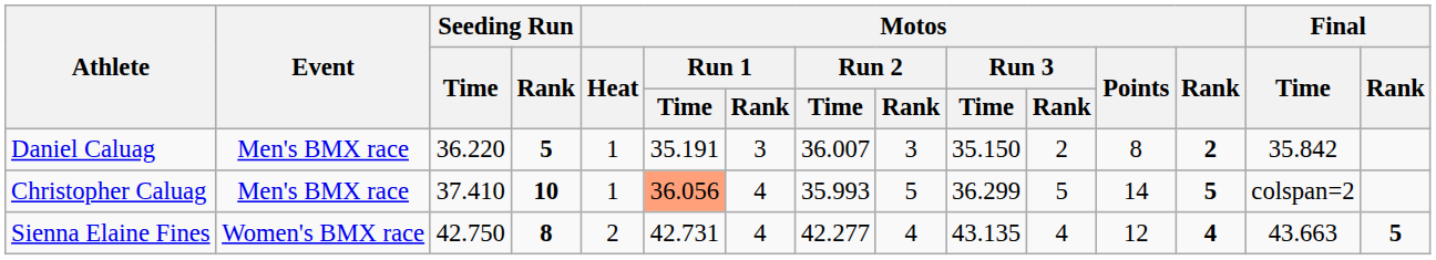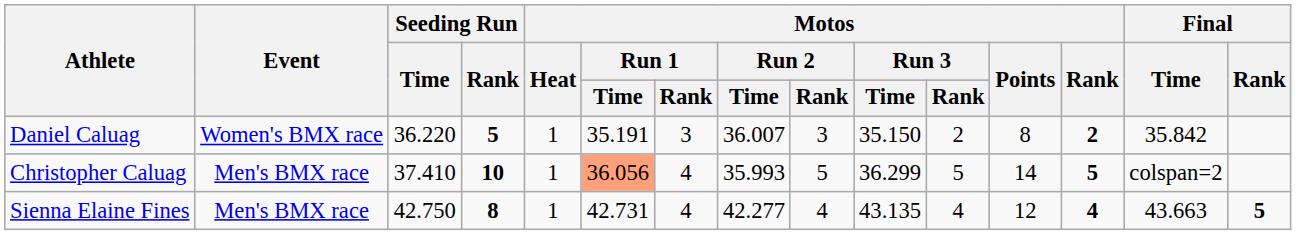Daniel Caluag | Event: Men's BMX race -> Women's BMX race
Sienna Elaine Fines | Event: Women's BMX race -> Men's BMX race
Sienna Elaine Fines | Motos / Heat: 2 -> 1
